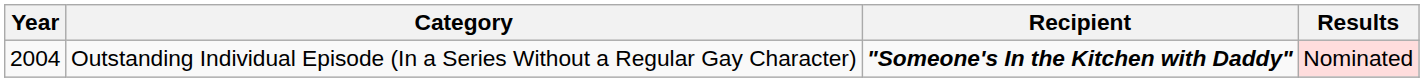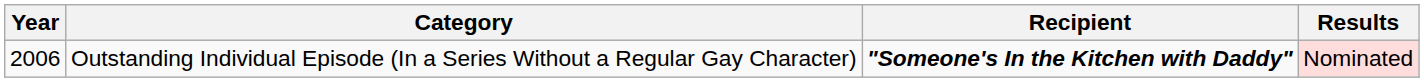row 2 | Year: 2004 -> 2006
